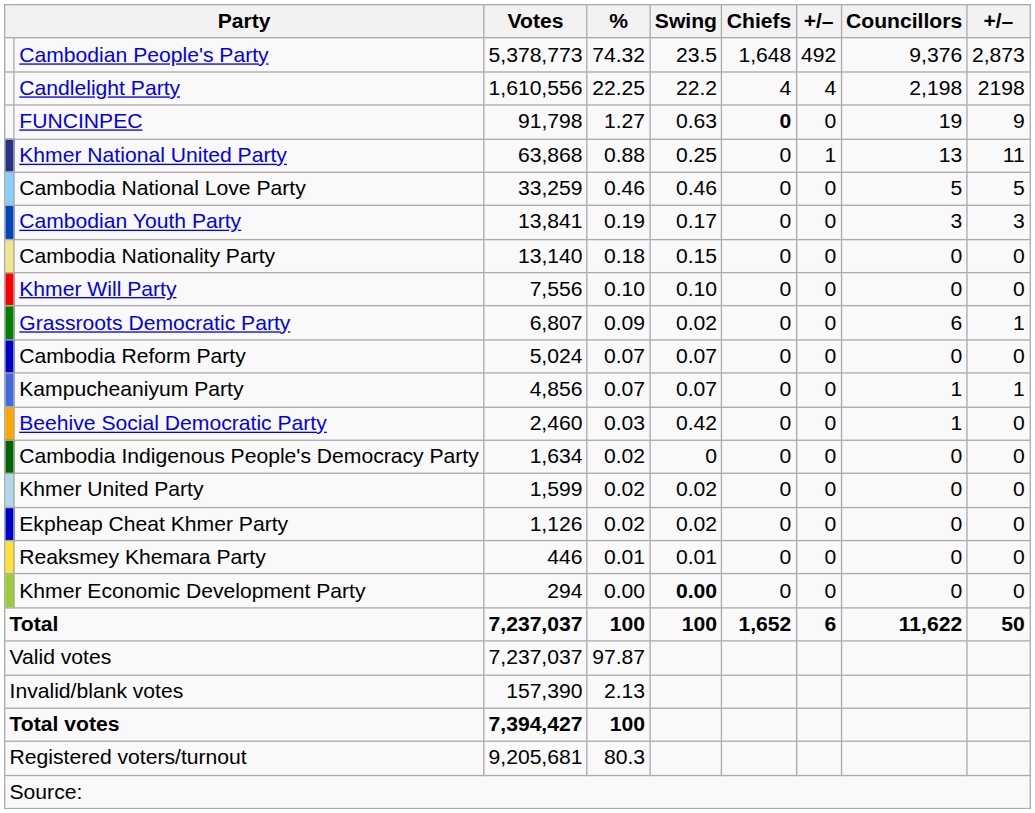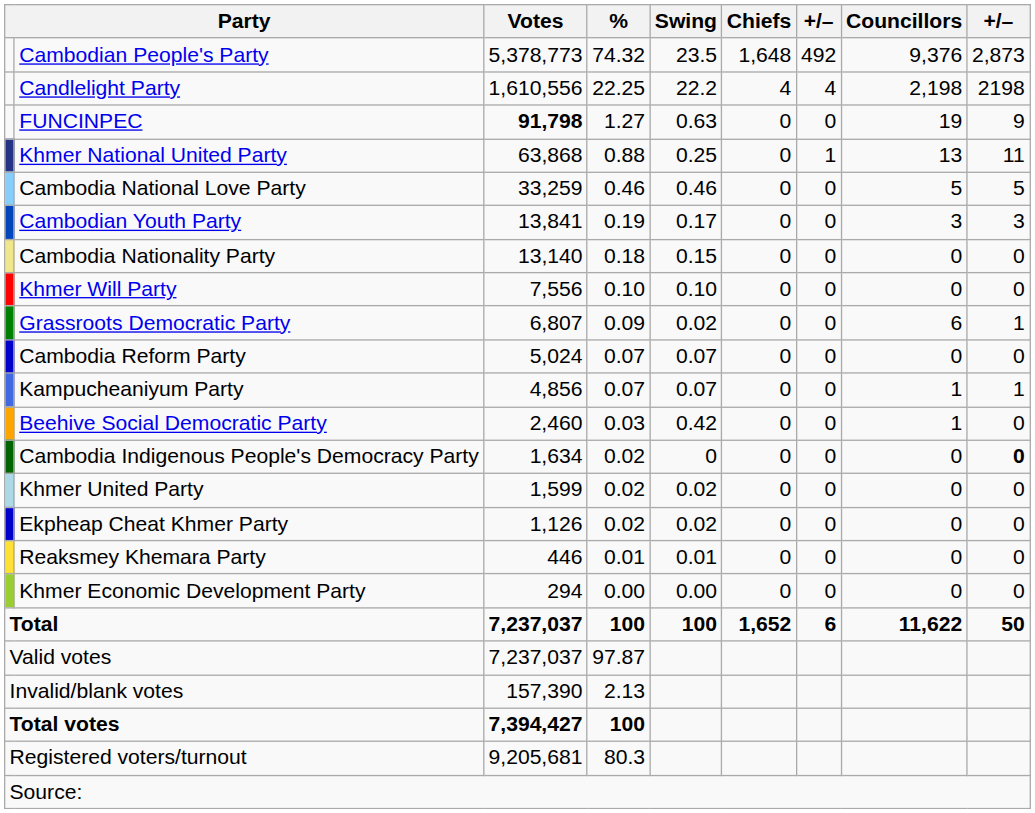FUNCINPEC | Votes: normal -> bold
FUNCINPEC | Chiefs: bold -> normal
Cambodia Indigenous People's Democracy Party | column 9: normal -> bold
Khmer Economic Development Party | Swing: bold -> normal
